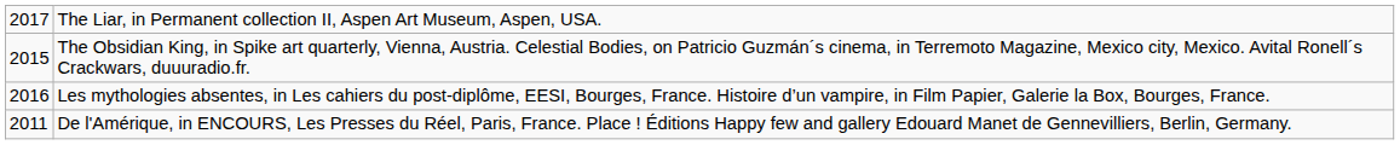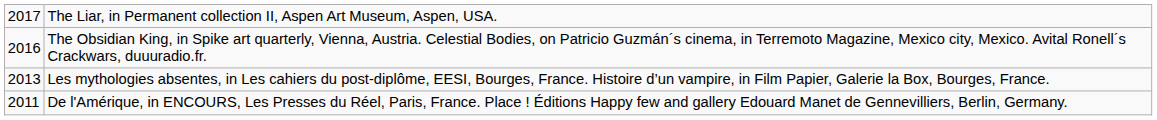row 2 | column 1: 2015 -> 2016
row 3 | column 1: 2016 -> 2013
